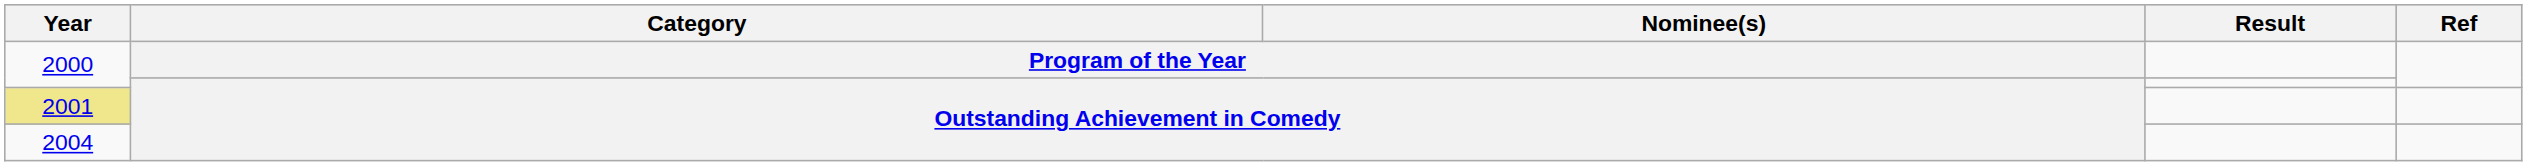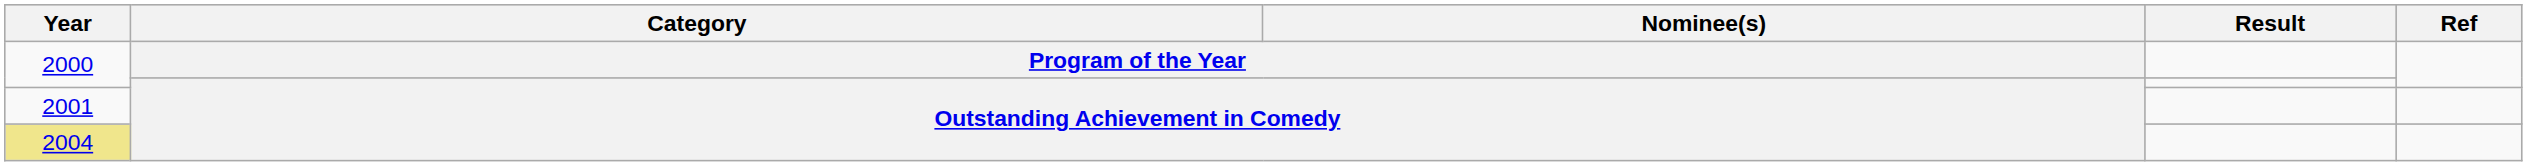2001 | Year: khaki background -> no background
2004 | Year: no background -> khaki background
